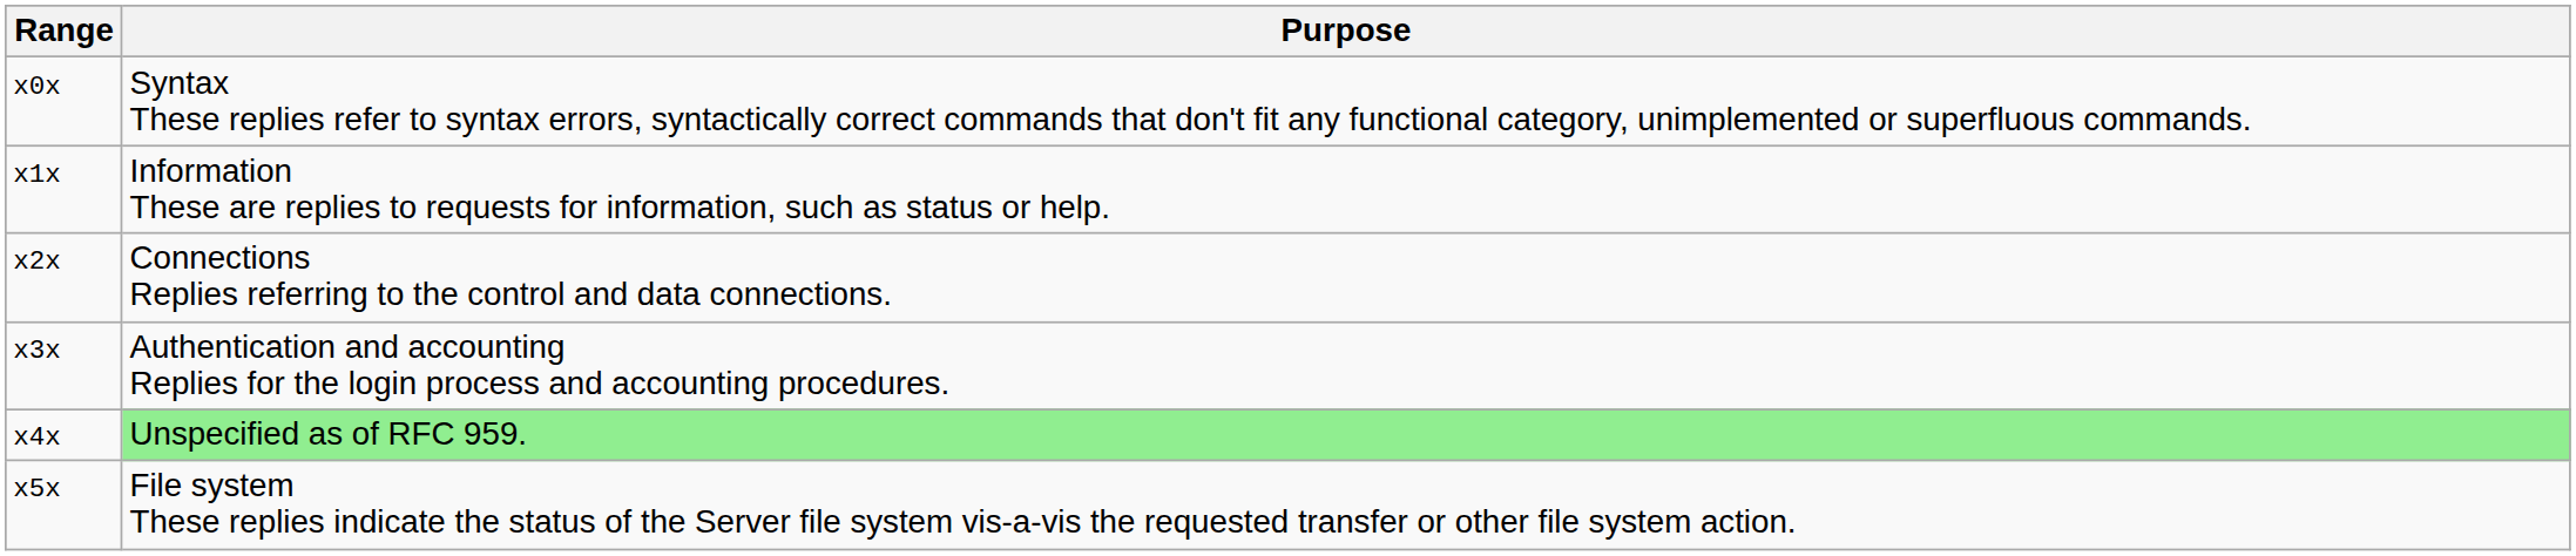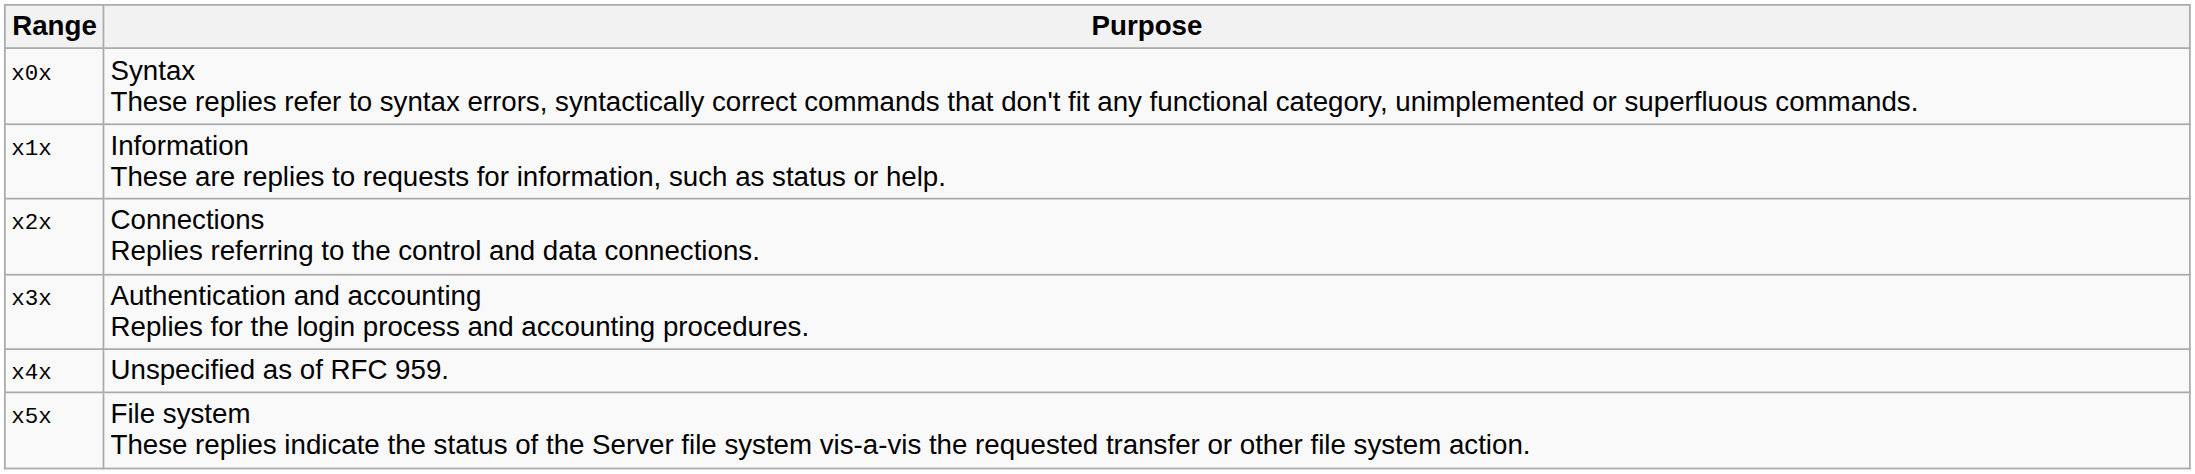x4x | Purpose: lightgreen background -> no background
